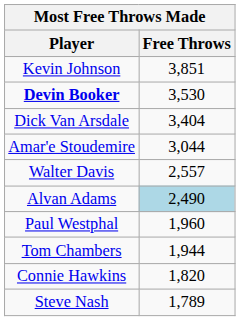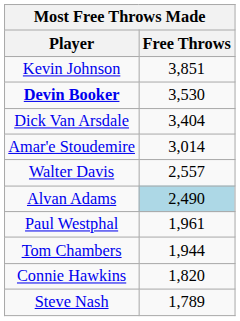Amar'e Stoudemire | Free Throws: 3,044 -> 3,014
Paul Westphal | Free Throws: 1,960 -> 1,961
